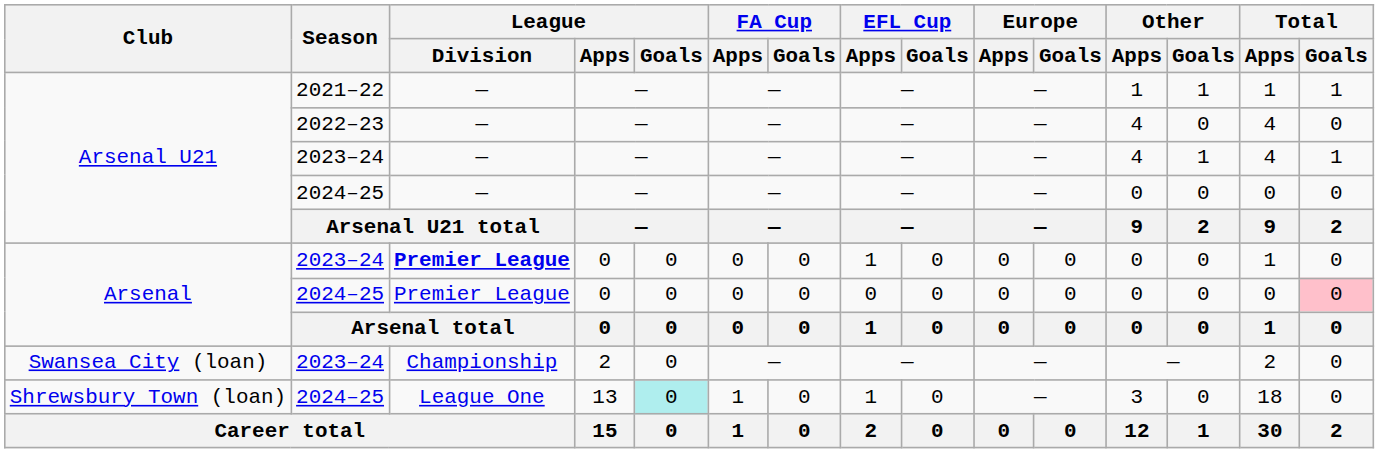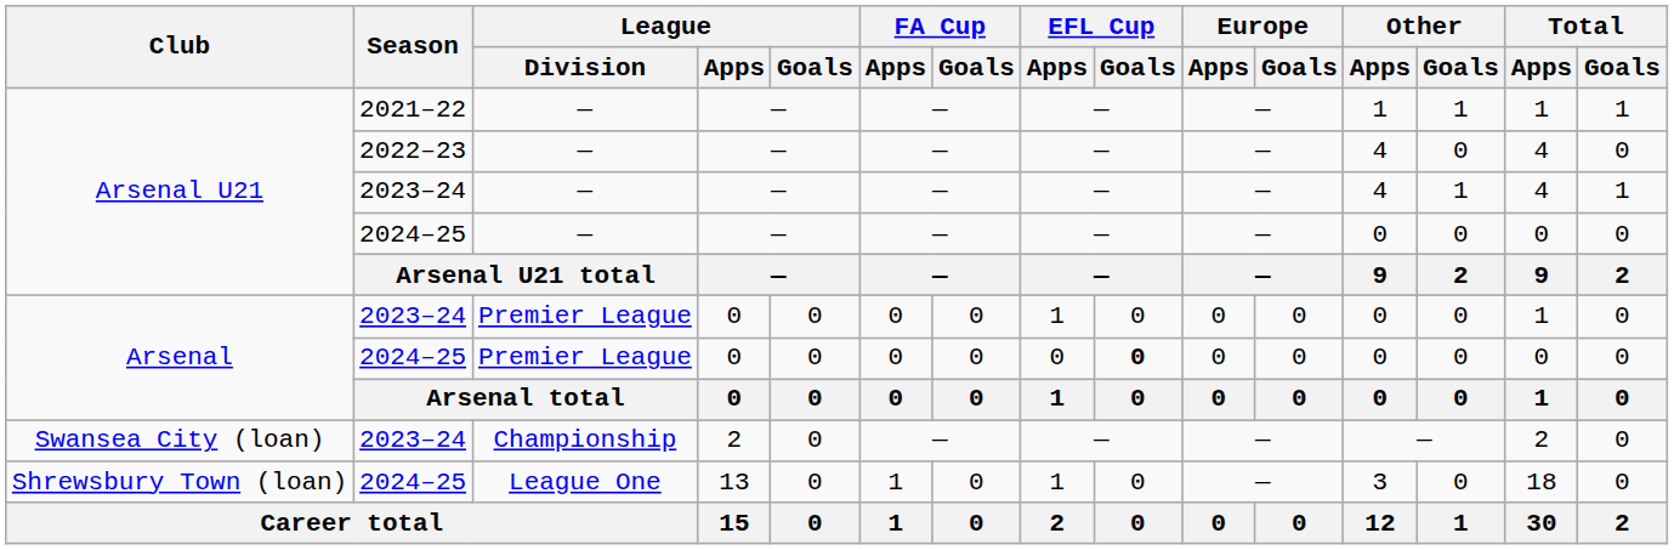Arsenal / 2023–24 | League / Division: bold -> normal
Arsenal / 2024–25 | EFL Cup / Goals: normal -> bold
Arsenal / 2024–25 | Total / Goals: pink background -> no background
Shrewsbury Town (loan) | League / Goals: paleturquoise background -> no background
